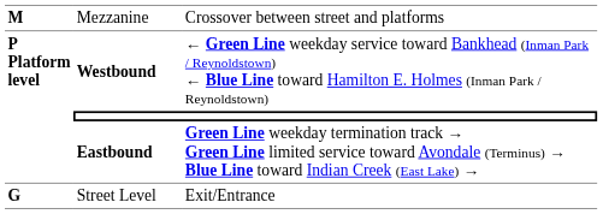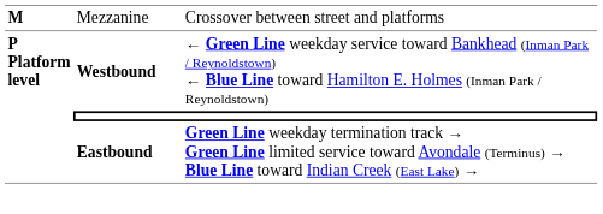- row: G | Street Level | Exit/Entrance
